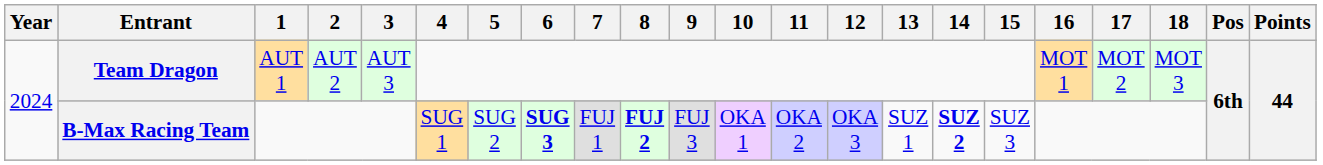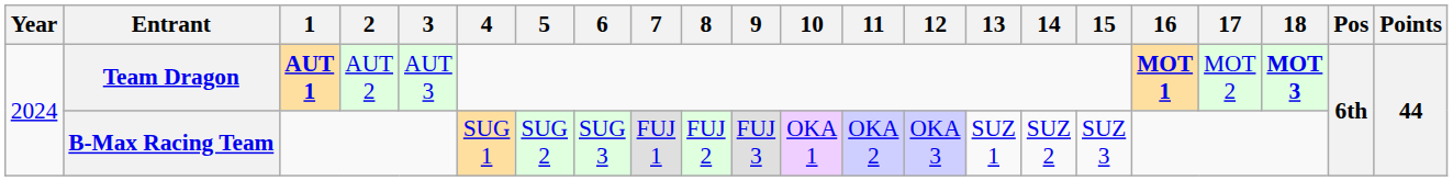Team Dragon | 1: normal -> bold
Team Dragon | 16: normal -> bold
Team Dragon | 18: normal -> bold
B-Max Racing Team | 6: bold -> normal
B-Max Racing Team | 8: bold -> normal
B-Max Racing Team | 14: bold -> normal
